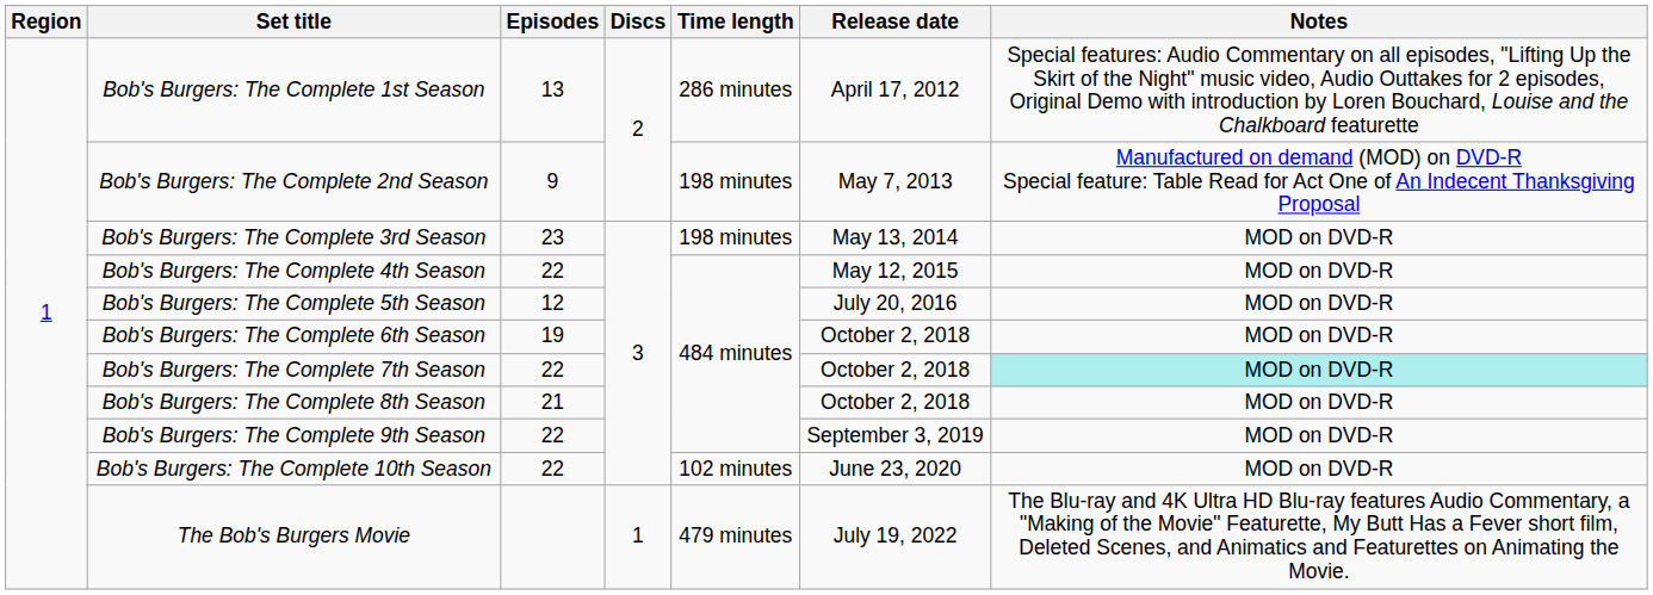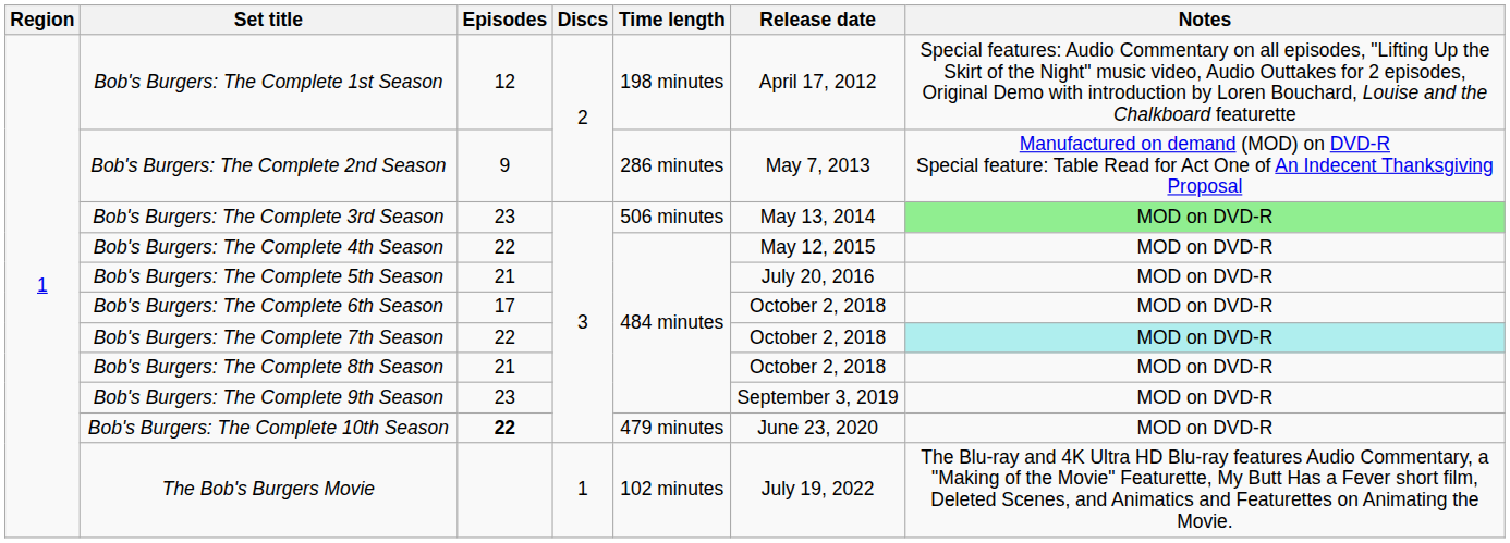Bob's Burgers: The Complete 1st Season | Episodes: 13 -> 12
Bob's Burgers: The Complete 1st Season | Time length: 286 minutes -> 198 minutes
Bob's Burgers: The Complete 2nd Season | Time length: 198 minutes -> 286 minutes
Bob's Burgers: The Complete 3rd Season | Time length: 198 minutes -> 506 minutes
Bob's Burgers: The Complete 3rd Season | Notes: no background -> lightgreen background
Bob's Burgers: The Complete 5th Season | Episodes: 12 -> 21
Bob's Burgers: The Complete 6th Season | Episodes: 19 -> 17
Bob's Burgers: The Complete 9th Season | Episodes: 22 -> 23
Bob's Burgers: The Complete 10th Season | Episodes: normal -> bold
Bob's Burgers: The Complete 10th Season | Time length: 102 minutes -> 479 minutes
The Bob's Burgers Movie | Time length: 479 minutes -> 102 minutes
